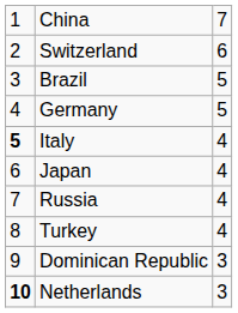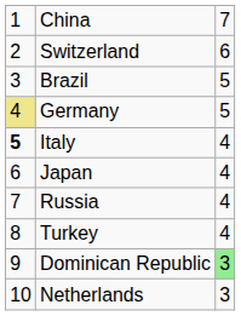Germany | column 1: no background -> khaki background
Dominican Republic | column 3: no background -> lightgreen background
Netherlands | column 1: bold -> normal
